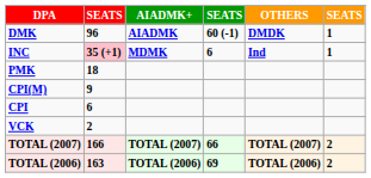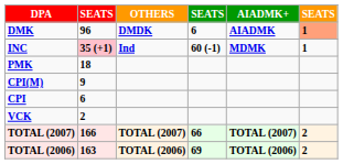columns swapped: AIADMK+ <-> OTHERS
DMK | column 4: 60 (-1) -> 6
DMK | column 6: no background -> lightsalmon background
INC | column 4: 6 -> 60 (-1)
